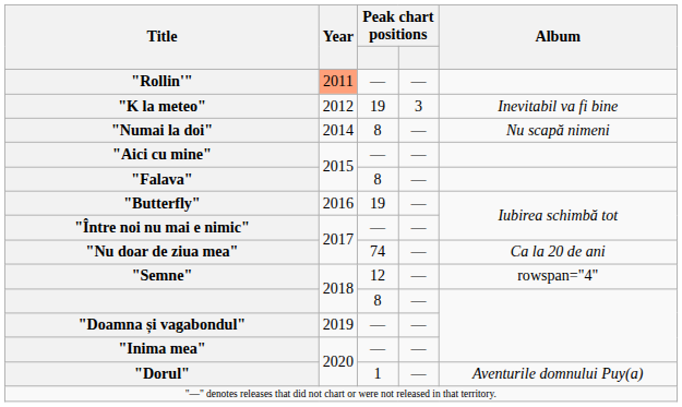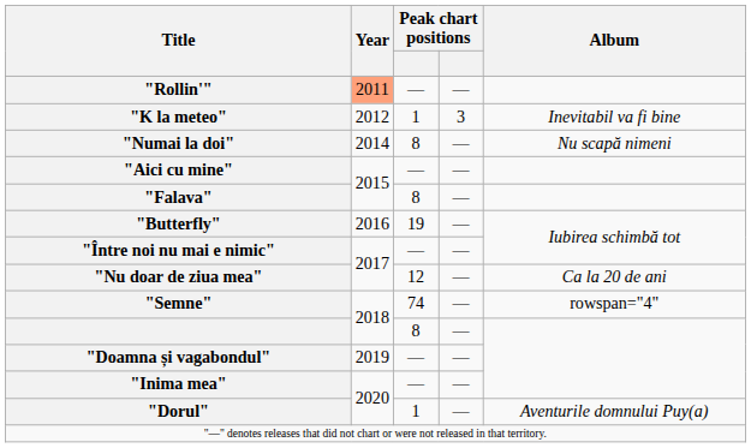"K la meteo" | column 3: 19 -> 1
"Nu doar de ziua mea" | column 3: 74 -> 12
"Semne" | column 3: 12 -> 74
